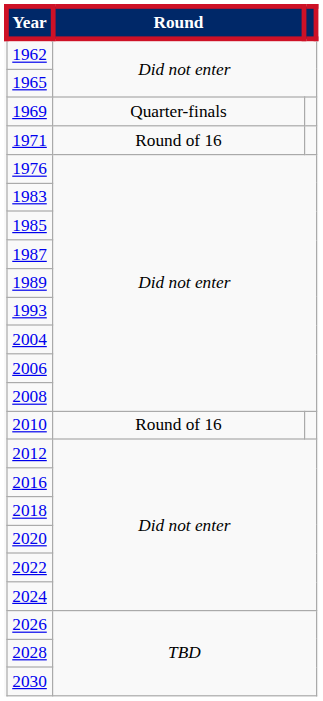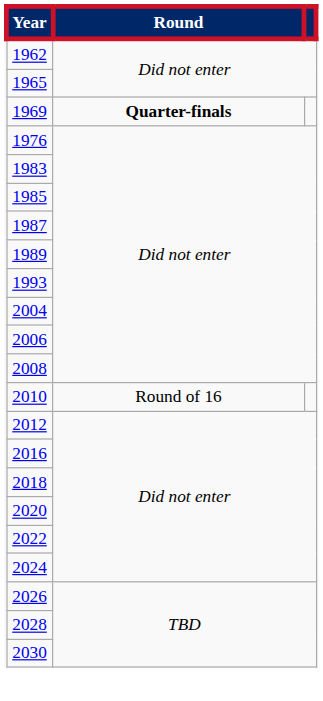1969 | Round: normal -> bold
- row: 1971 | Round of 16
